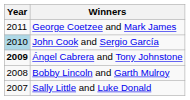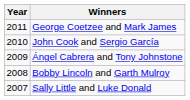John Cook and Sergio García | Year: lightblue background -> no background
Ángel Cabrera and Tony Johnstone | Year: bold -> normal
